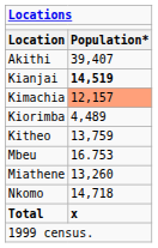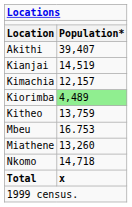Kianjai | column 2: bold -> normal
Kimachia | column 2: lightsalmon background -> no background
Kiorimba | column 2: no background -> lightgreen background
